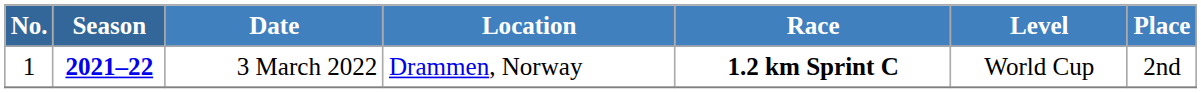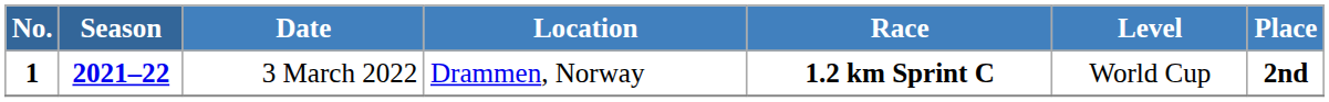3 March 2022 | No.: normal -> bold
3 March 2022 | Place: normal -> bold
